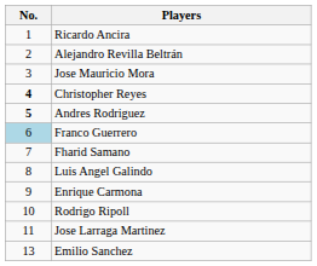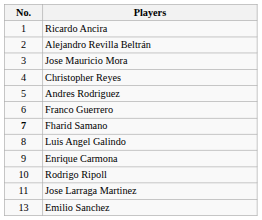Christopher Reyes | No.: bold -> normal
Andres Rodriguez | No.: bold -> normal
Franco Guerrero | No.: lightblue background -> no background
Fharid Samano | No.: normal -> bold
